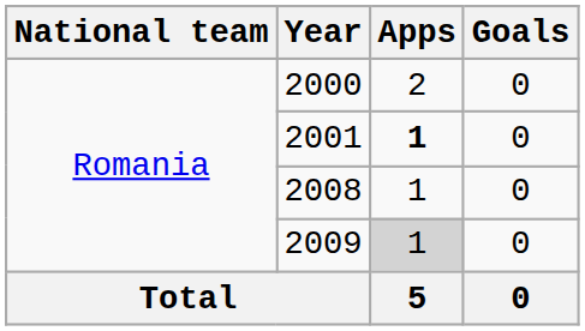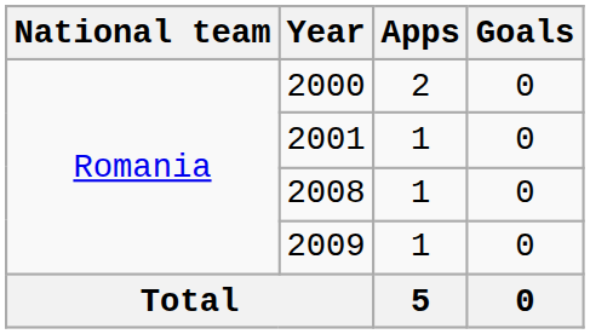2001 | Apps: bold -> normal
2009 | Apps: lightgrey background -> no background
